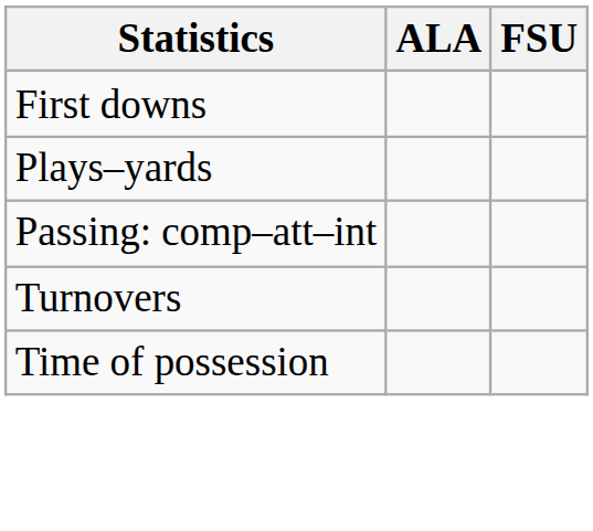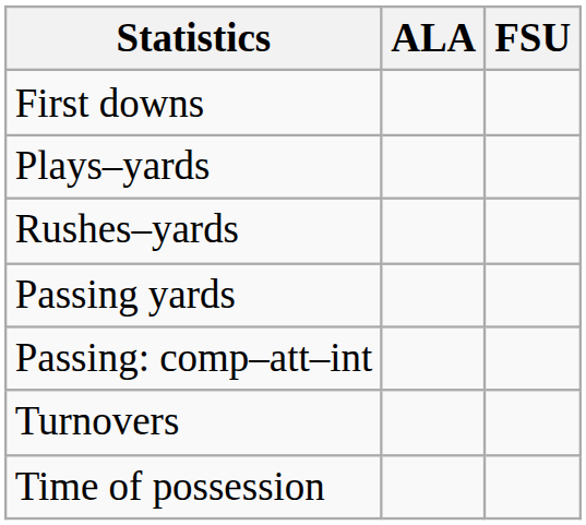+ row: Rushes–yards
+ row: Passing yards
